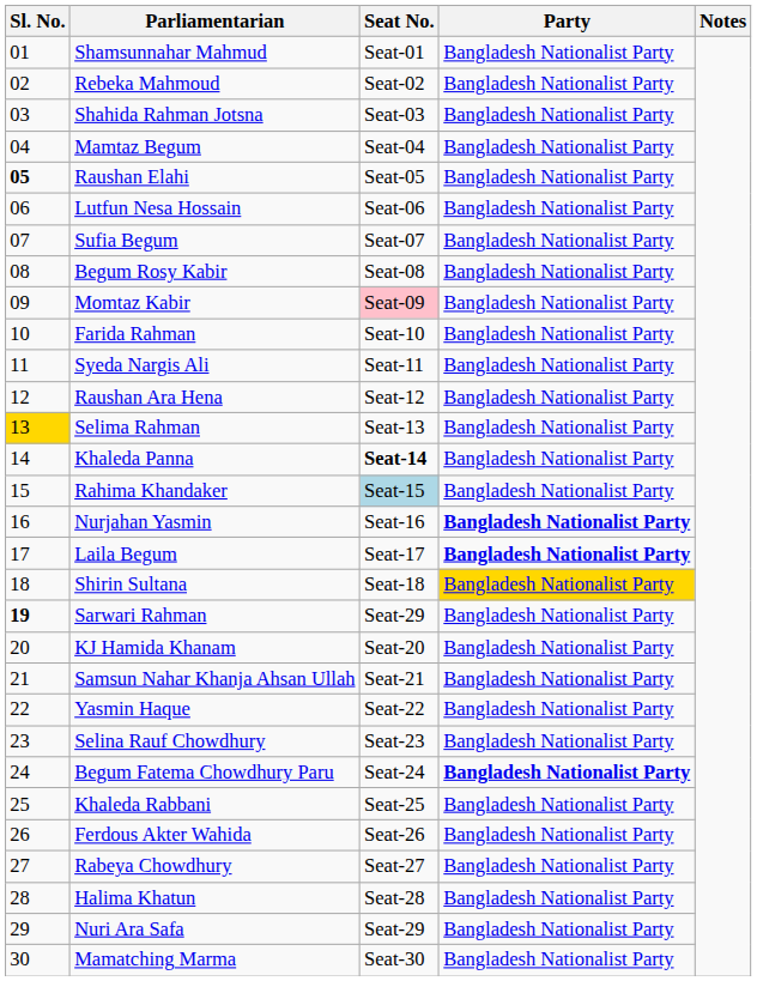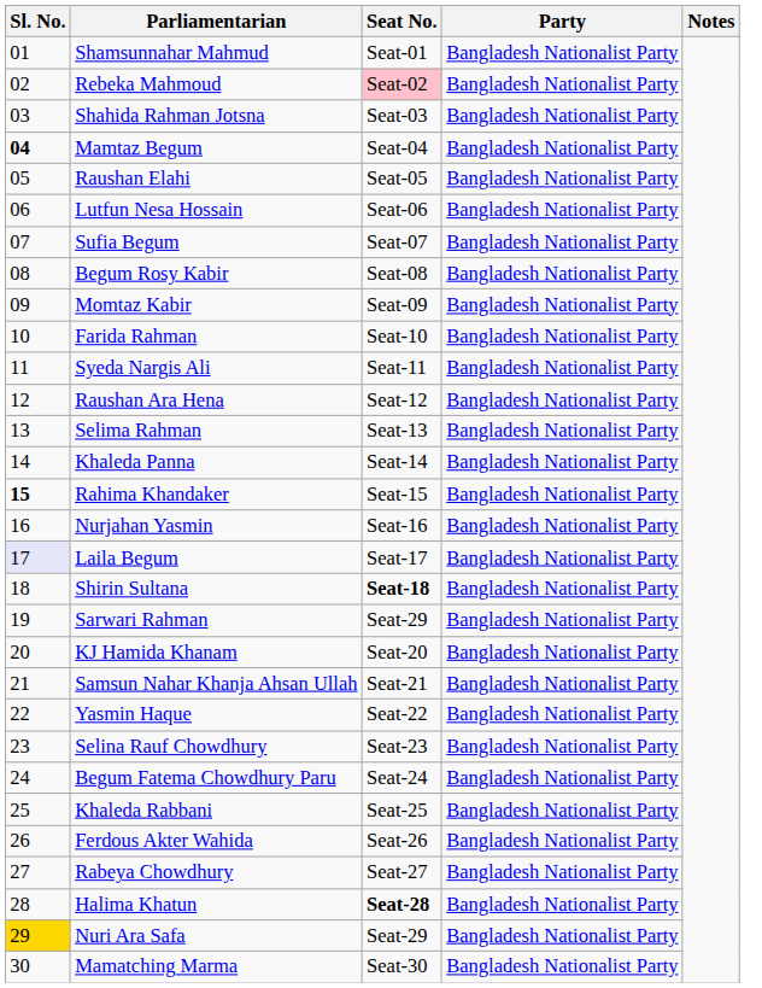Rebeka Mahmoud | Seat No.: no background -> pink background
Mamtaz Begum | Sl. No.: normal -> bold
Raushan Elahi | Sl. No.: bold -> normal
Momtaz Kabir | Seat No.: pink background -> no background
Selima Rahman | Sl. No.: gold background -> no background
Khaleda Panna | Seat No.: bold -> normal
Rahima Khandaker | Sl. No.: normal -> bold
Rahima Khandaker | Seat No.: lightblue background -> no background
Nurjahan Yasmin | Party: bold -> normal
Laila Begum | Sl. No.: no background -> lavender background
Laila Begum | Party: bold -> normal
Shirin Sultana | Seat No.: normal -> bold
Shirin Sultana | Party: gold background -> no background
Sarwari Rahman | Sl. No.: bold -> normal
Begum Fatema Chowdhury Paru | Party: bold -> normal
Halima Khatun | Seat No.: normal -> bold
Nuri Ara Safa | Sl. No.: no background -> gold background
